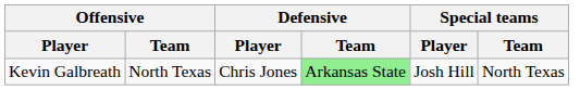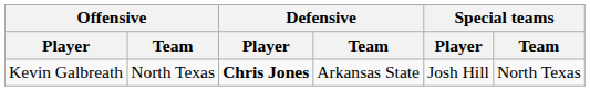Kevin Galbreath | Defensive / Player: normal -> bold
Kevin Galbreath | Defensive / Team: lightgreen background -> no background
